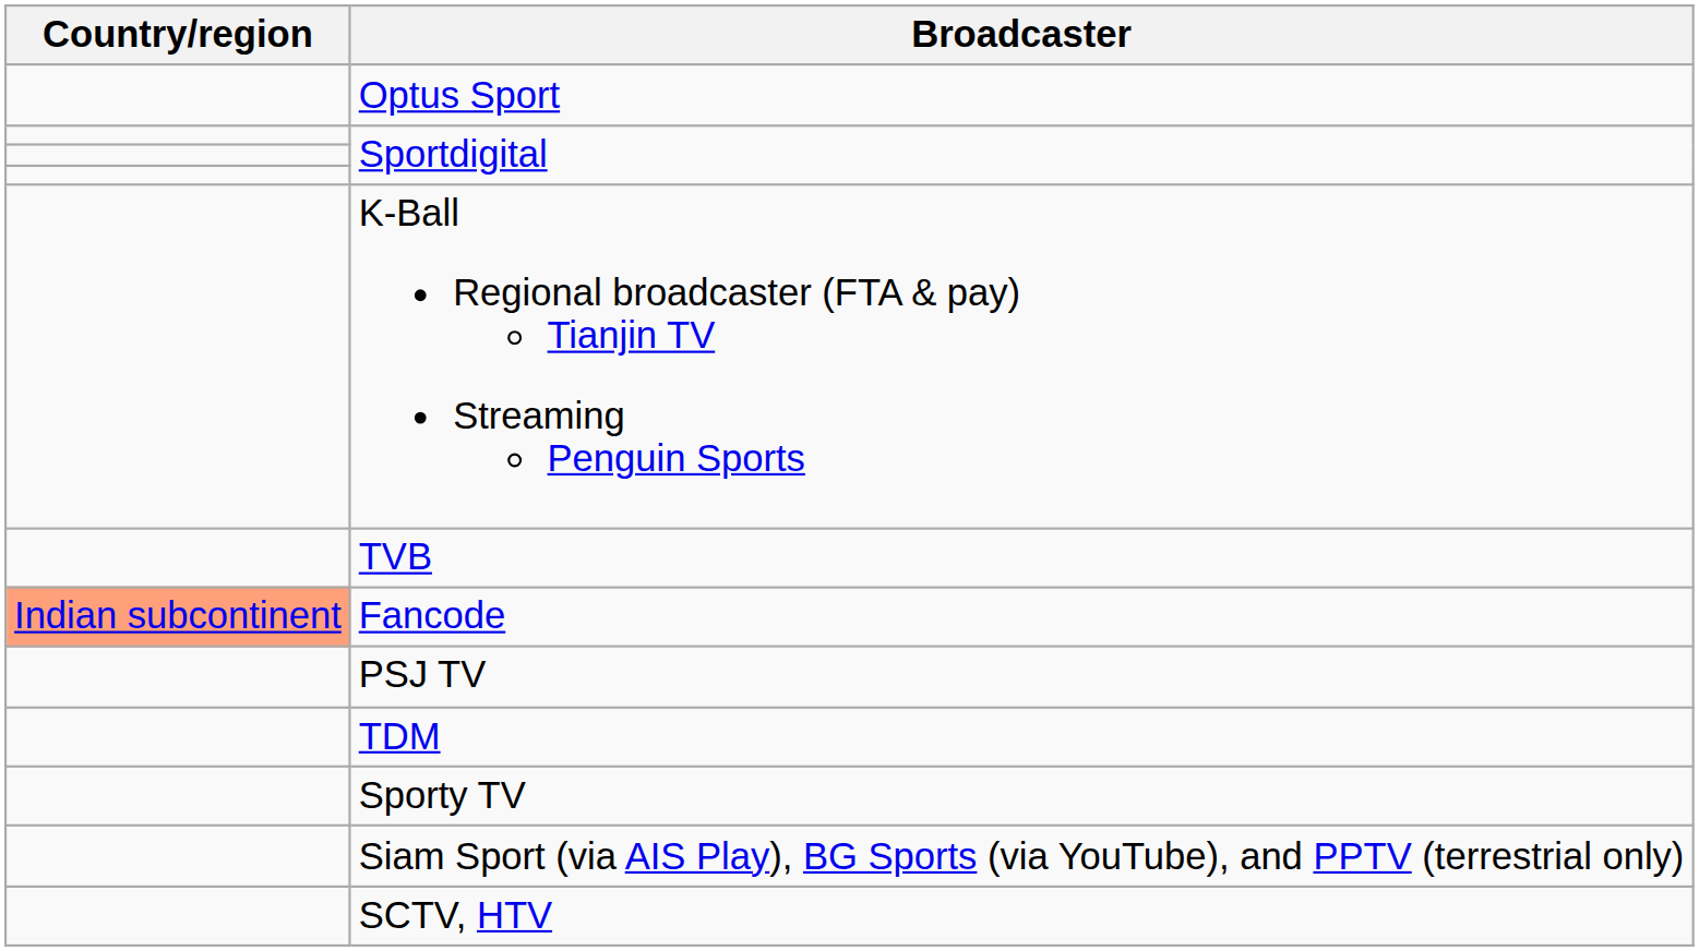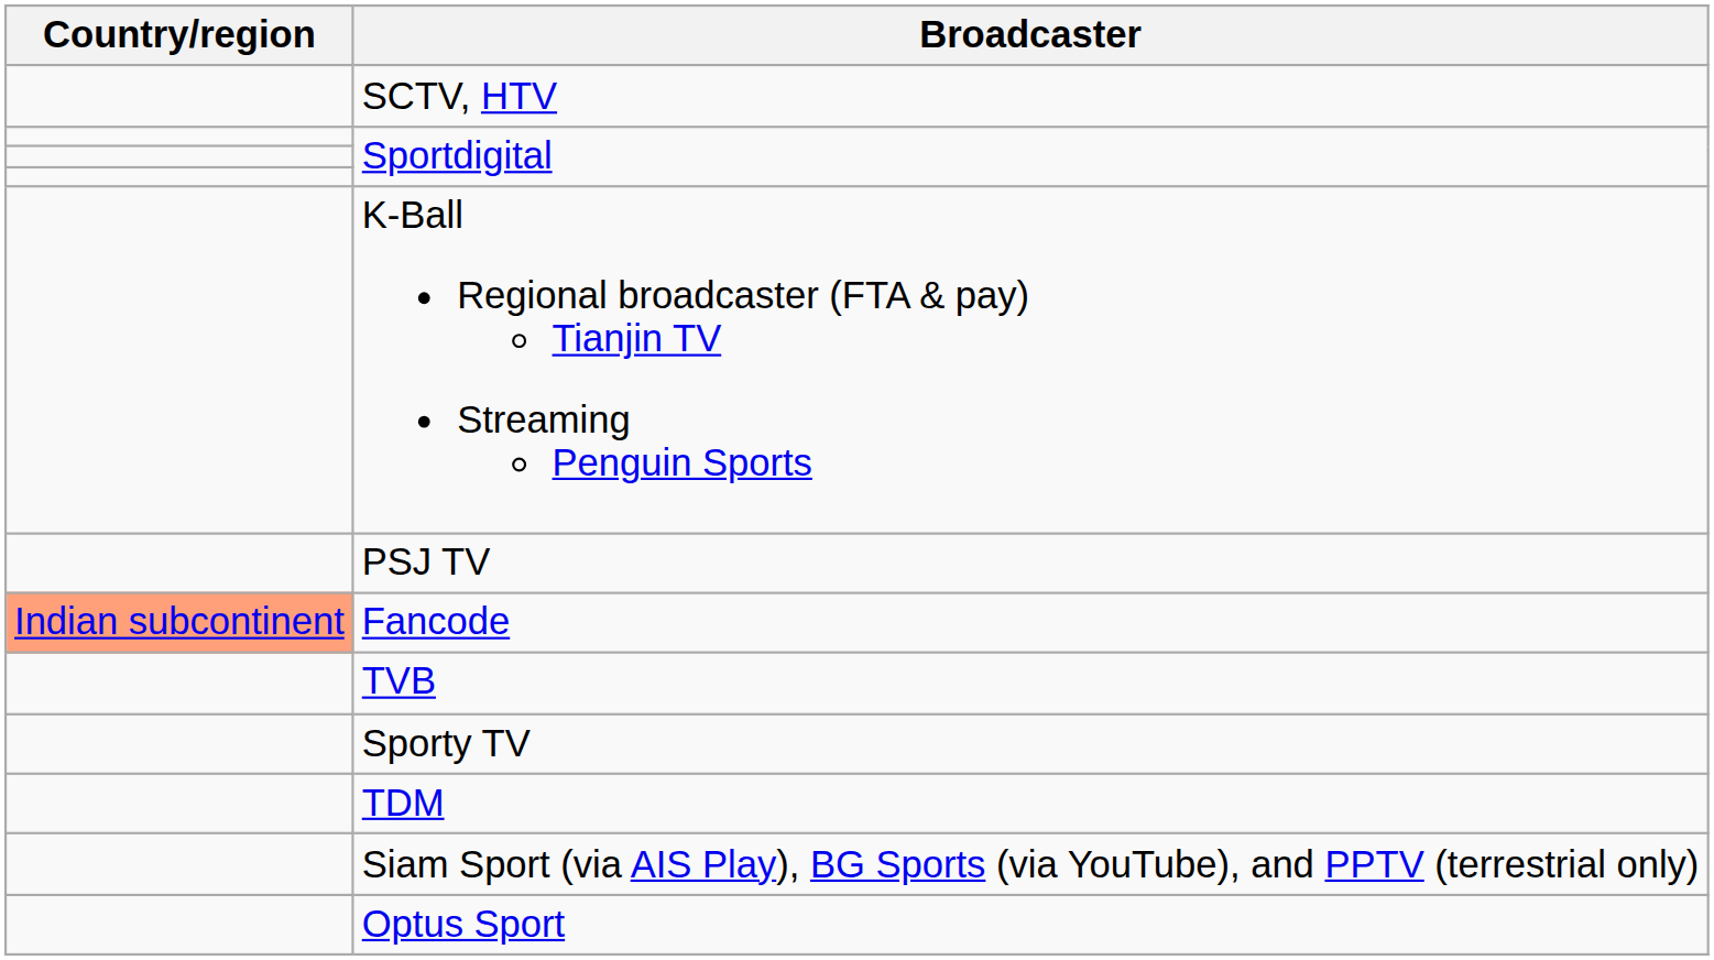row 2 | Broadcaster: Optus Sport -> SCTV, HTV
row 7 | Broadcaster: TVB -> PSJ TV
row 9 | Broadcaster: PSJ TV -> TVB
row 10 | Broadcaster: TDM -> Sporty TV
row 11 | Broadcaster: Sporty TV -> TDM
row 13 | Broadcaster: SCTV, HTV -> Optus Sport
